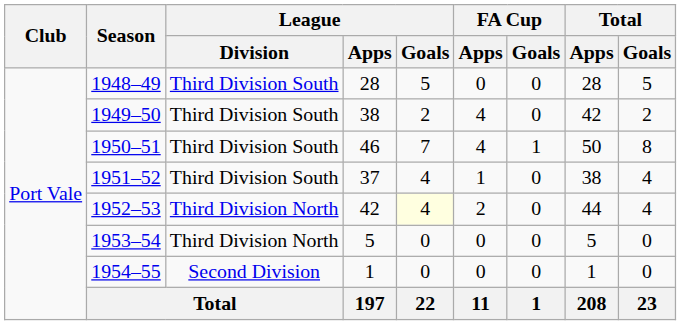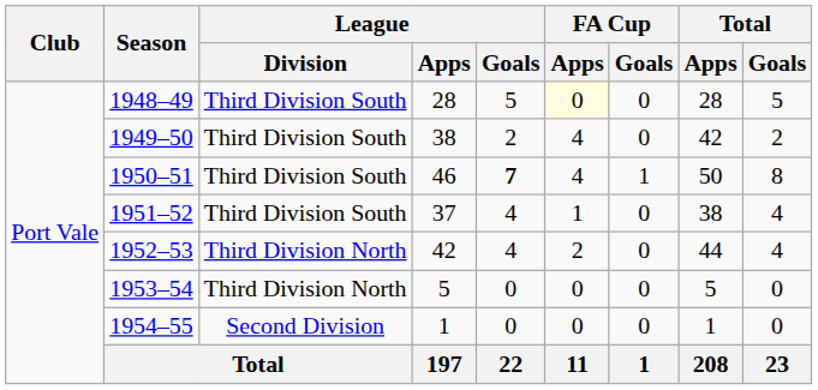1948–49 | FA Cup / Apps: no background -> lightyellow background
1950–51 | League / Goals: normal -> bold
1952–53 | League / Goals: lightyellow background -> no background
